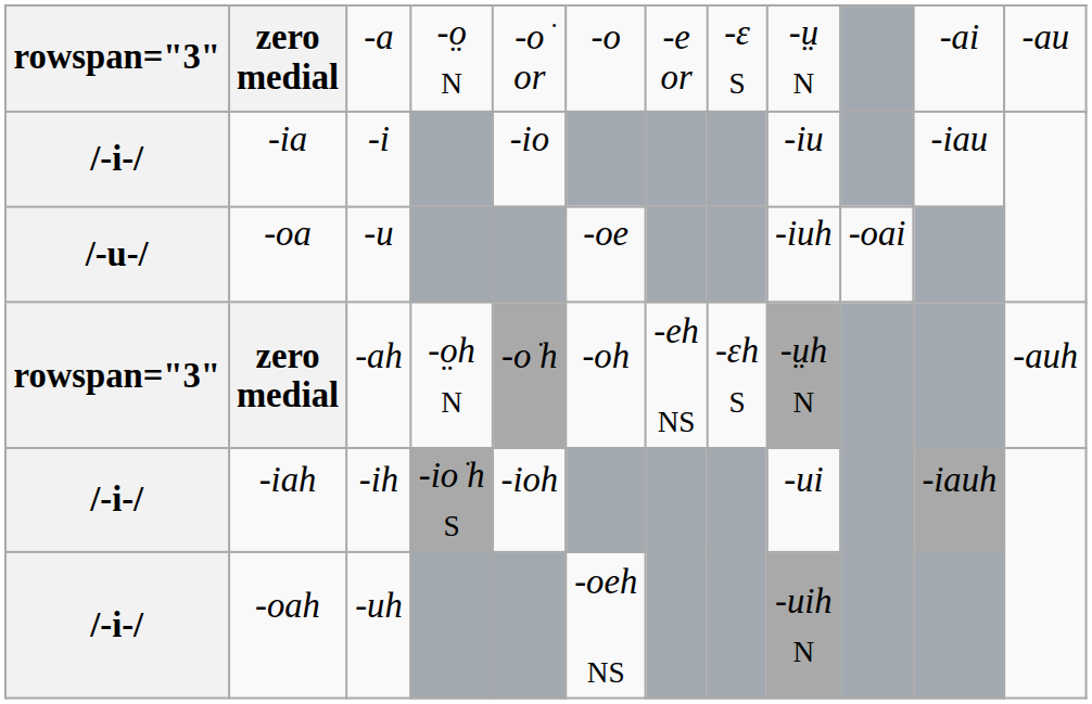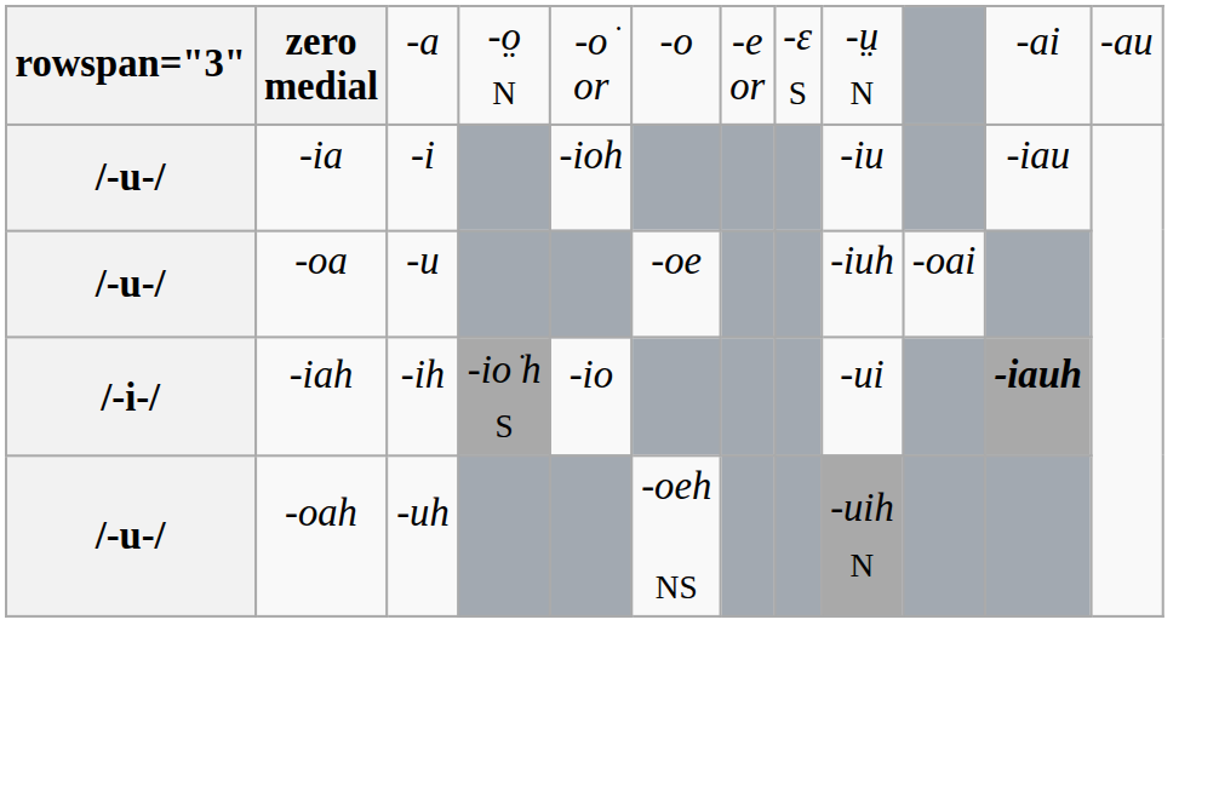-ia | column 1: /-i-/ -> /-u-/
-ia | column 5: -io -> -ioh
- row: rowspan="3" | zero medial | -ah | -o̤h N | -o͘ h | -oh | -eh NS | -ɛh S | -ṳh N | -auh
-iah | column 5: -ioh -> -io
-iah | column 11: normal -> bold
-oah | column 1: /-i-/ -> /-u-/
